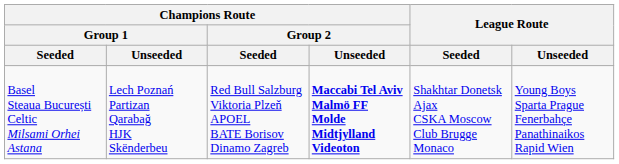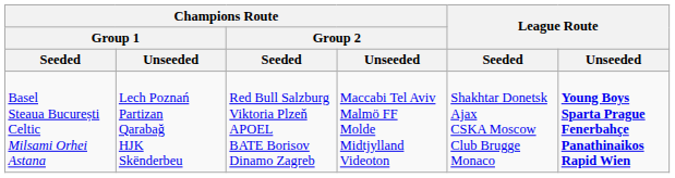Basel Steaua București Celtic Milsami Orhei Astana | Champions Route / Group 2 / Unseeded: bold -> normal
Basel Steaua București Celtic Milsami Orhei Astana | League Route / Unseeded: normal -> bold
